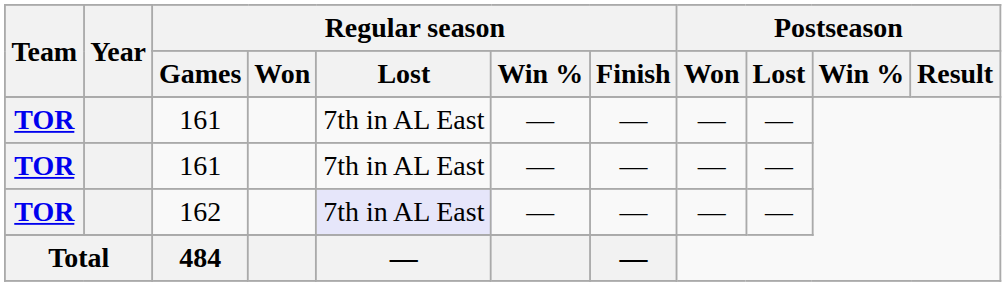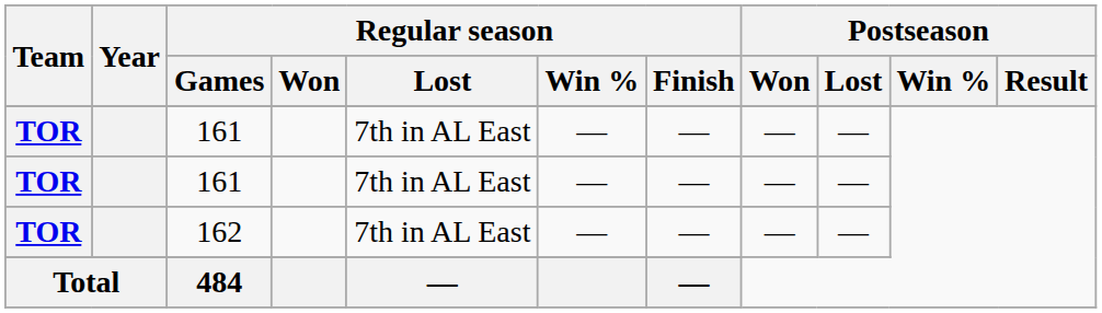162 | Regular season / Lost: lavender background -> no background
